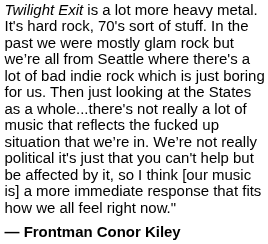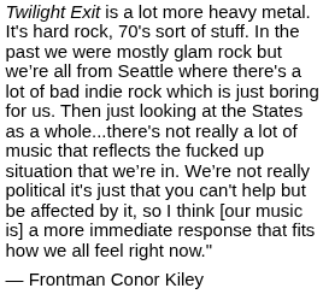row 2 | column 1: bold -> normal
